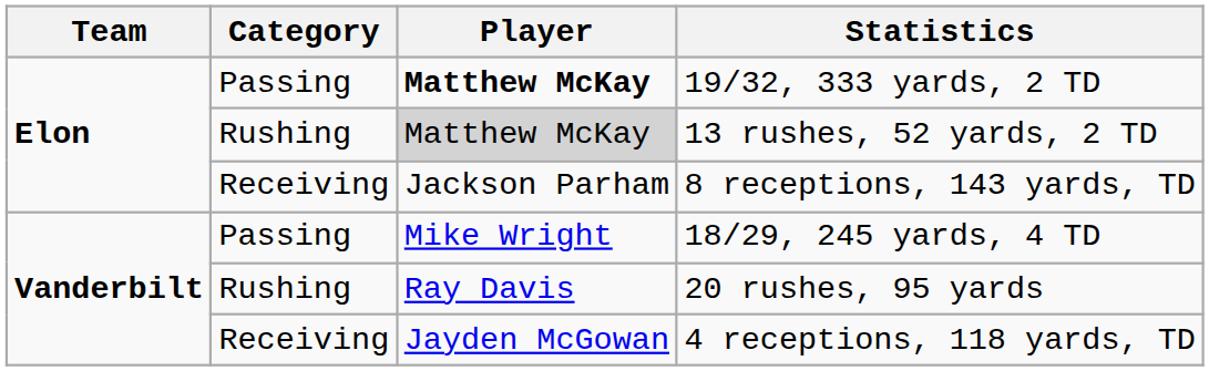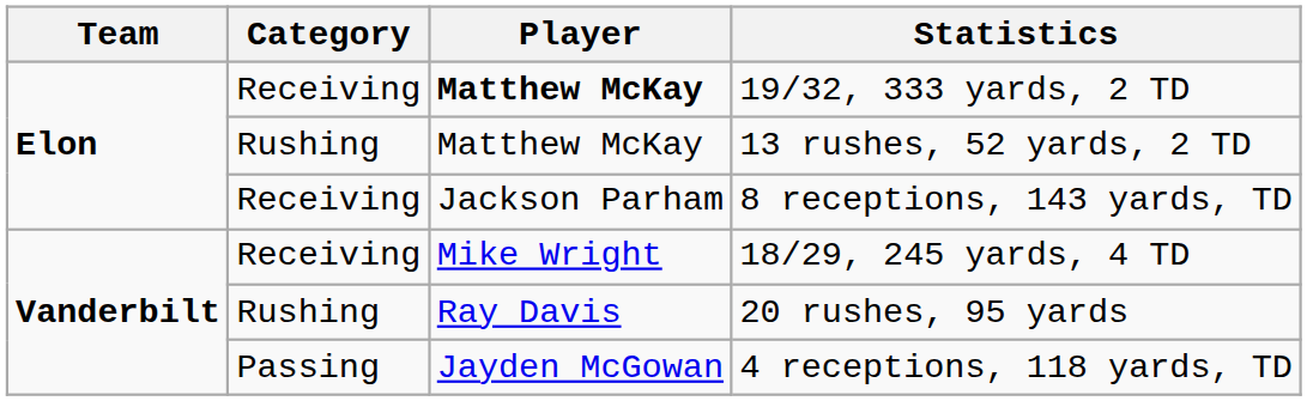19/32, 333 yards, 2 TD | Category: Passing -> Receiving
13 rushes, 52 yards, 2 TD | Player: lightgrey background -> no background
18/29, 245 yards, 4 TD | Category: Passing -> Receiving
4 receptions, 118 yards, TD | Category: Receiving -> Passing
